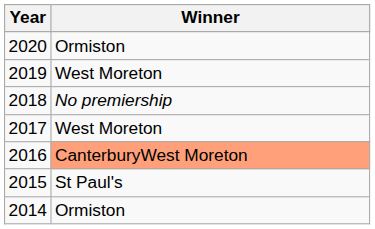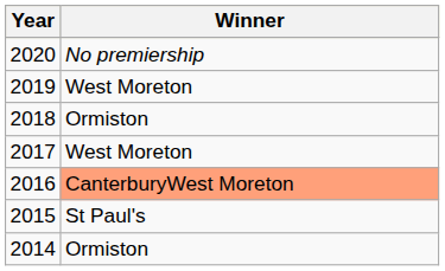2020 | Winner: Ormiston -> No premiership
2018 | Winner: No premiership -> Ormiston
